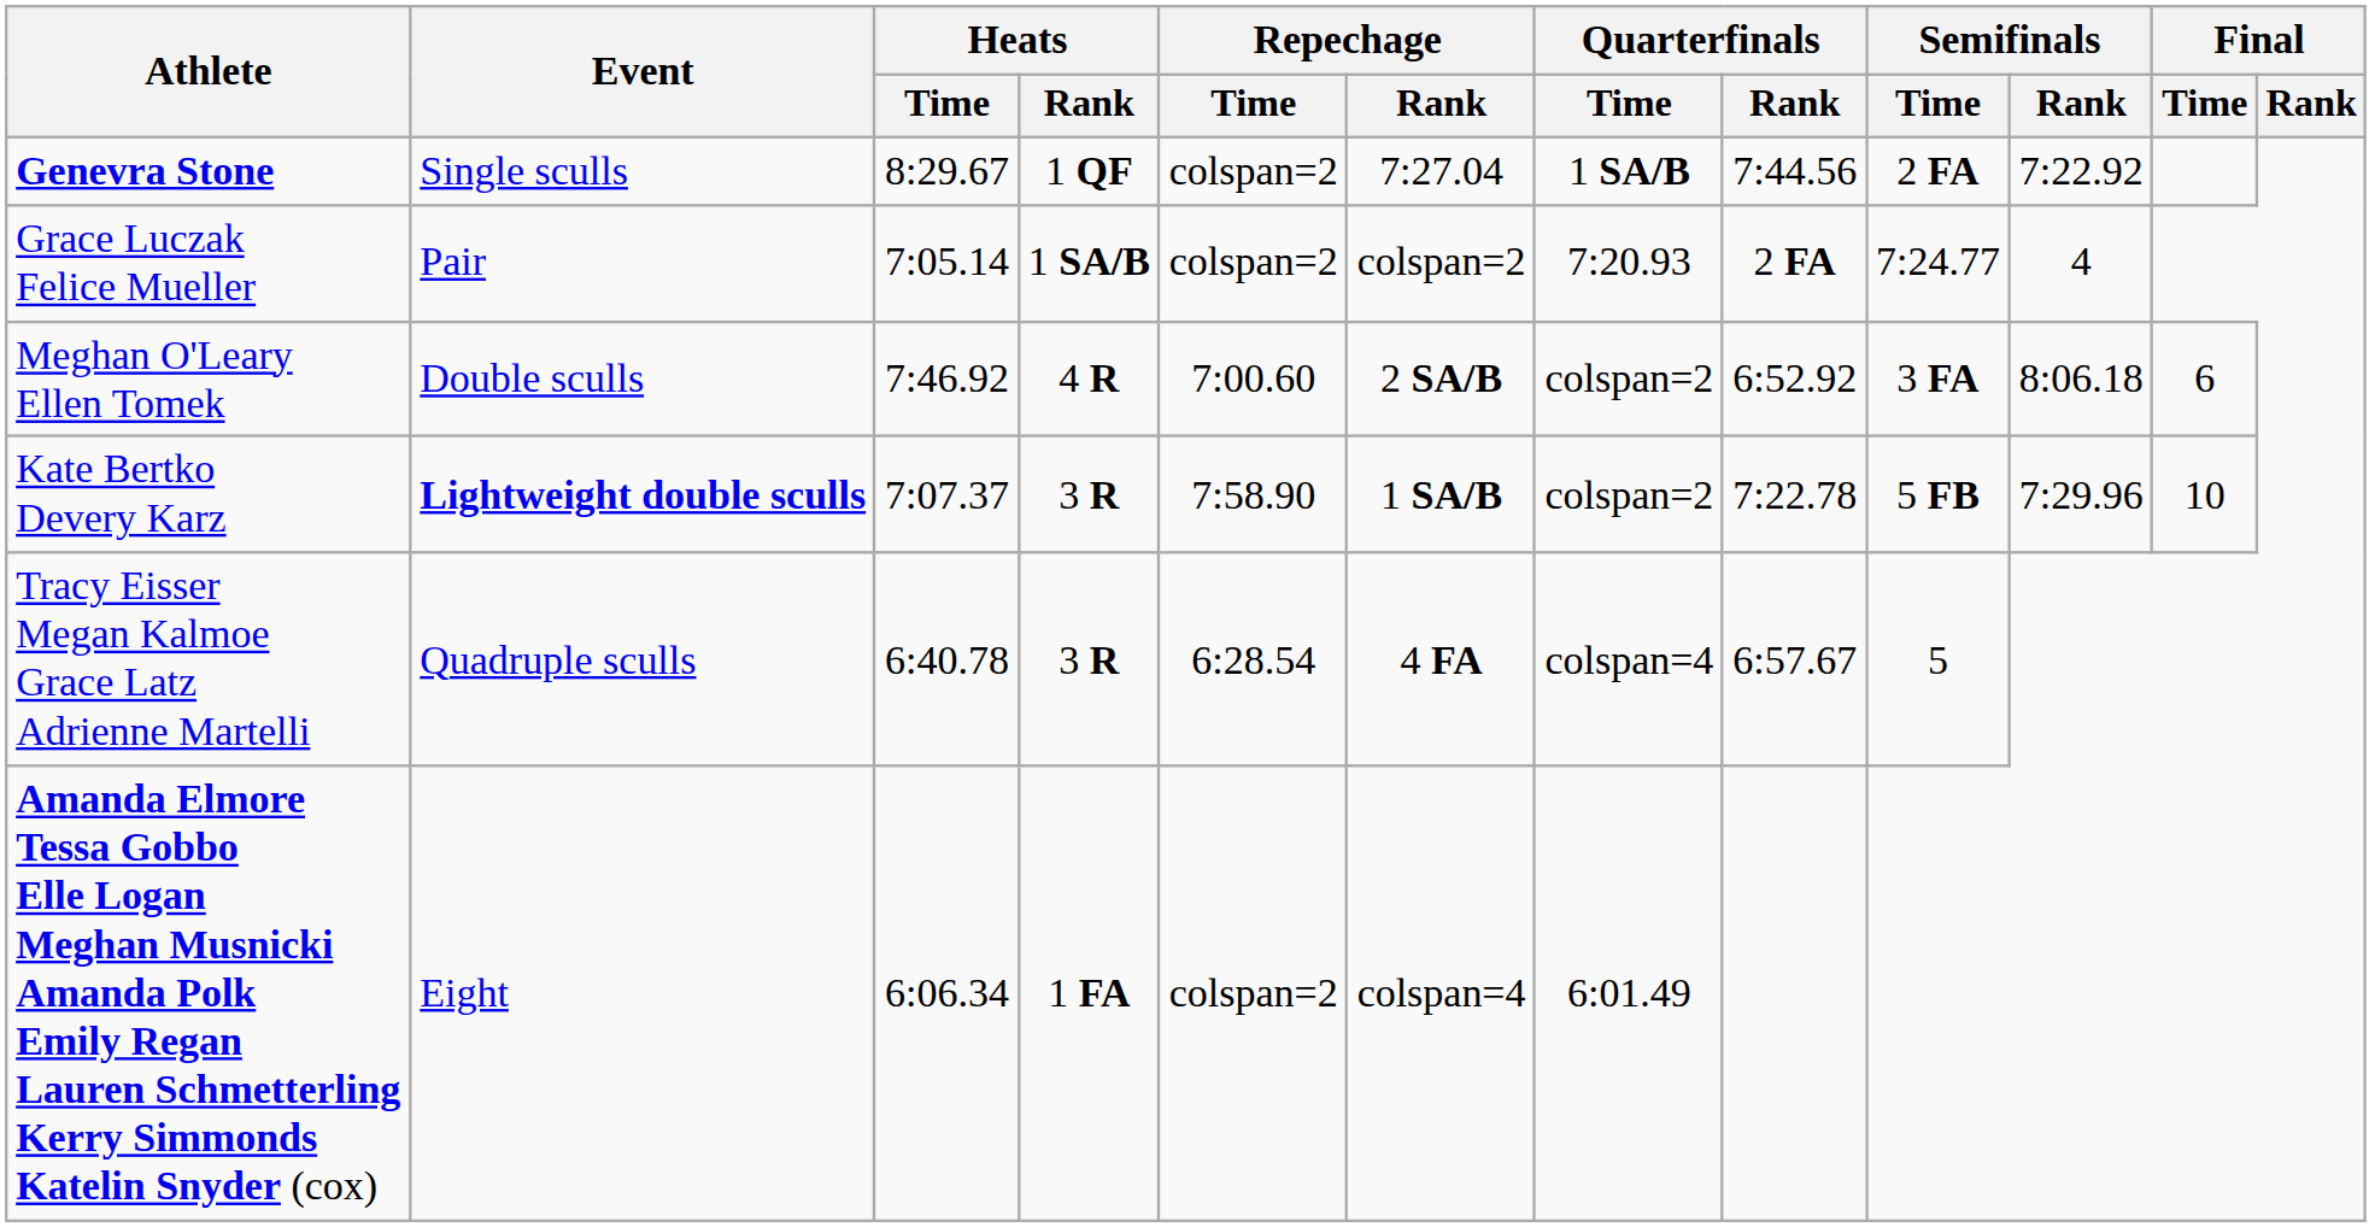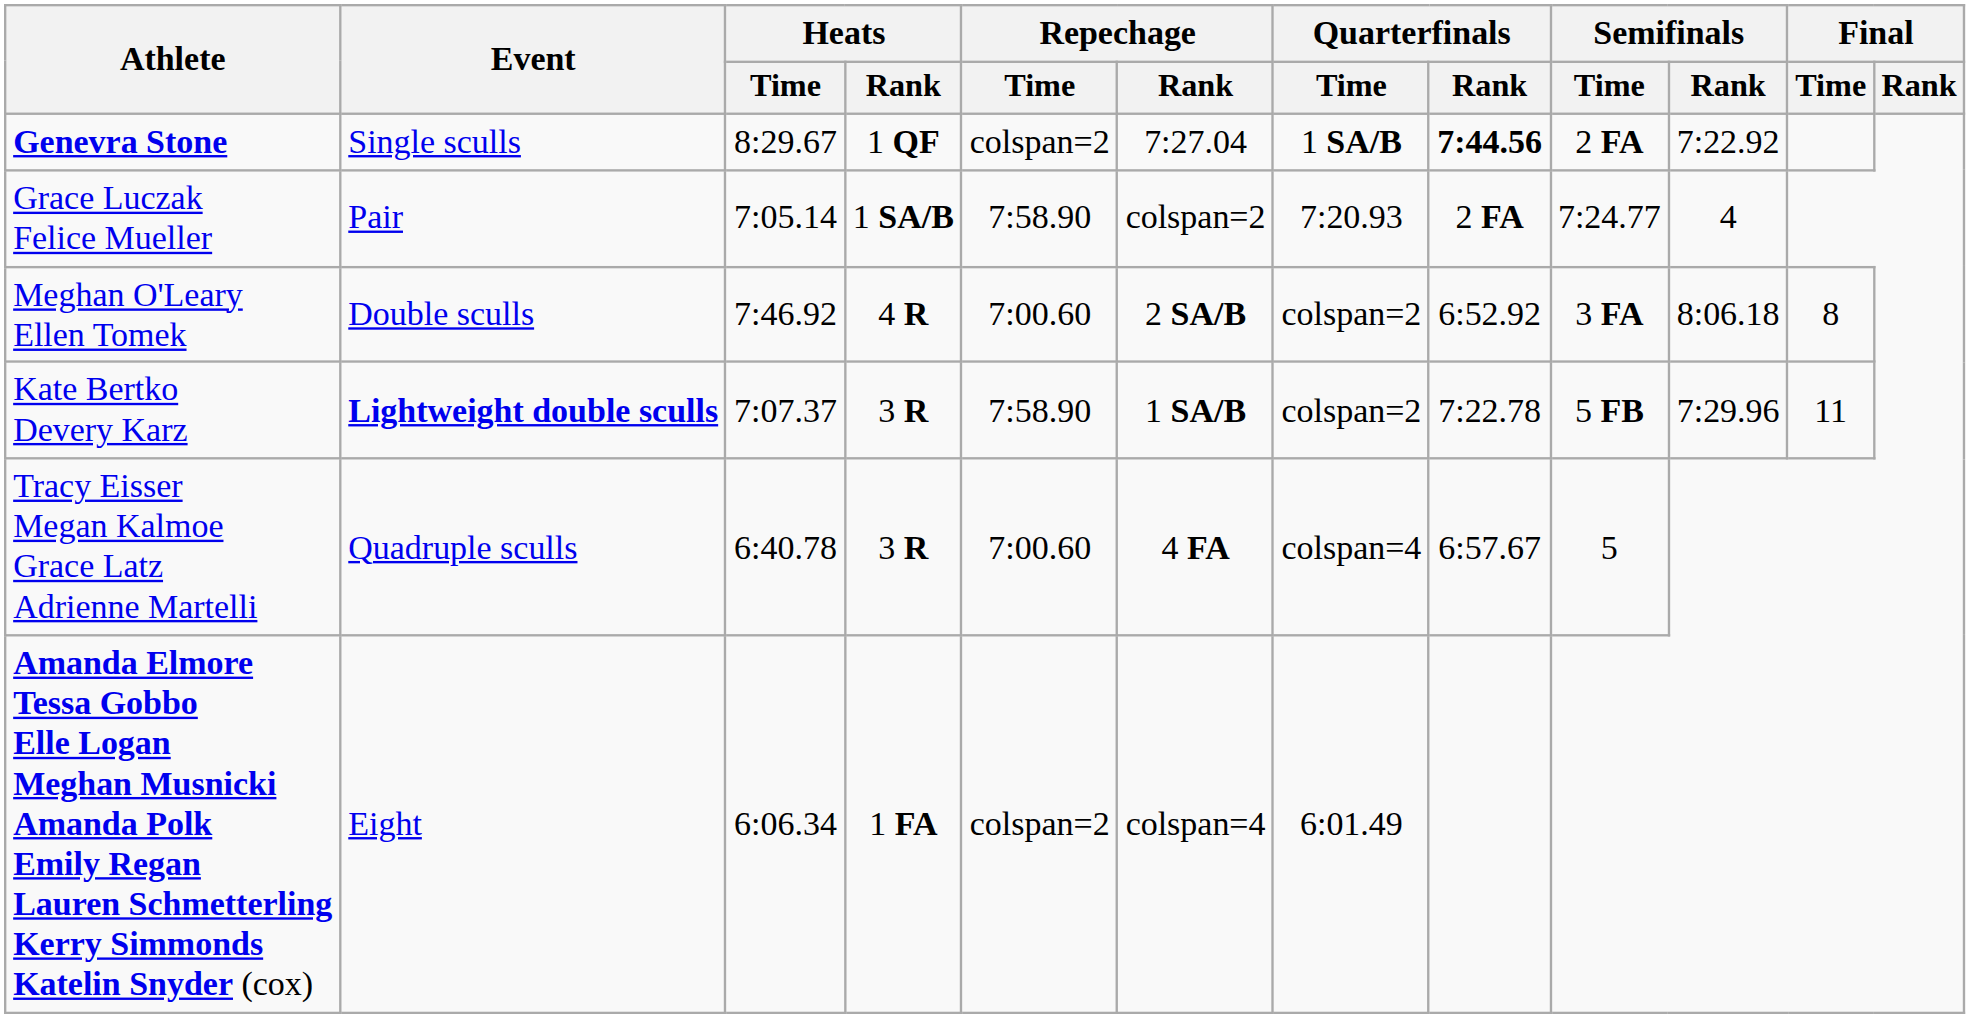Genevra Stone | Quarterfinals / Rank: normal -> bold
Grace Luczak Felice Mueller | Repechage / Time: colspan=2 -> 7:58.90
Meghan O'Leary Ellen Tomek | Final / Time: 6 -> 8
Kate Bertko Devery Karz | Final / Time: 10 -> 11
Tracy Eisser Megan Kalmoe Grace Latz Adrienne Martelli | Repechage / Time: 6:28.54 -> 7:00.60
